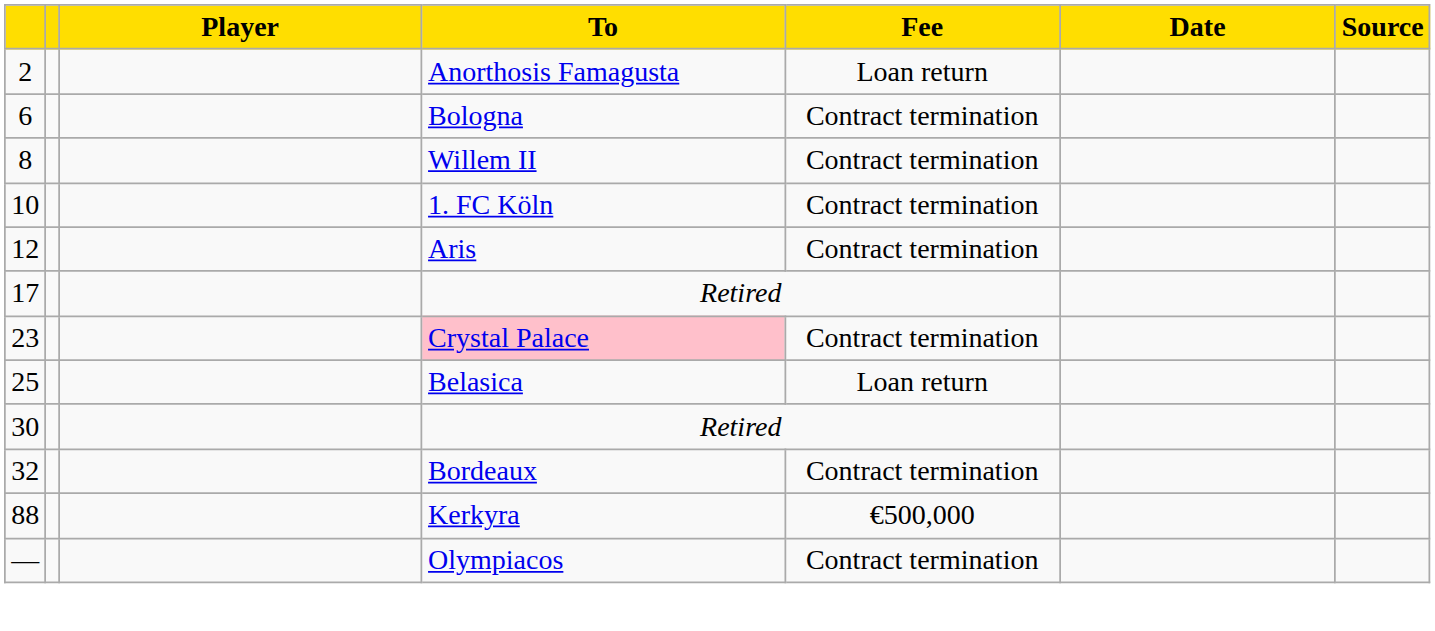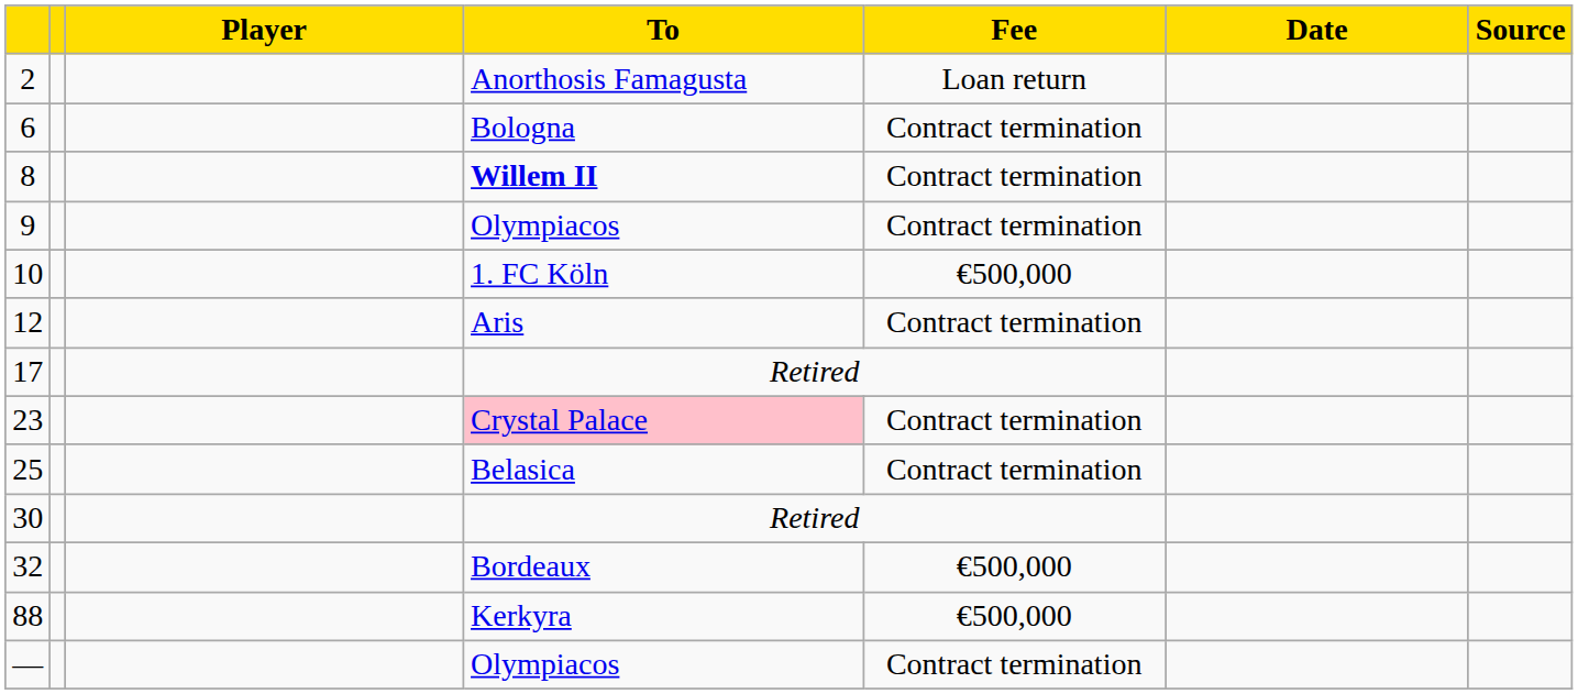8 | To: normal -> bold
+ row: 9 | Olympiacos | Contract termination
10 | Fee: Contract termination -> €500,000
25 | Fee: Loan return -> Contract termination
32 | Fee: Contract termination -> €500,000
